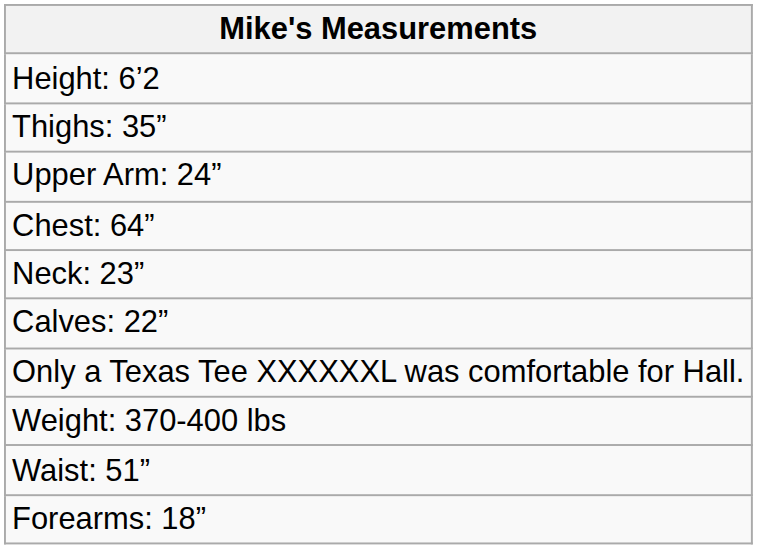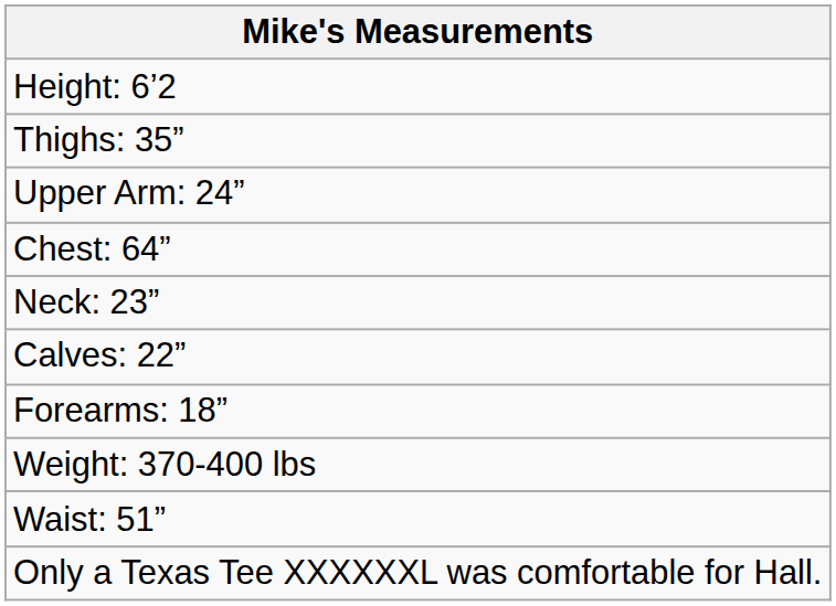row 8 | column 1: Only a Texas Tee XXXXXXL was comfortable for Hall. -> Forearms: 18”
row 11 | column 1: Forearms: 18” -> Only a Texas Tee XXXXXXL was comfortable for Hall.
